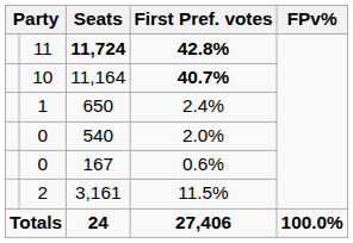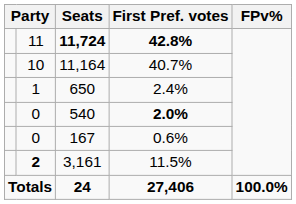11,164 | First Pref. votes: bold -> normal
540 | First Pref. votes: normal -> bold
3,161 | column 2: normal -> bold
